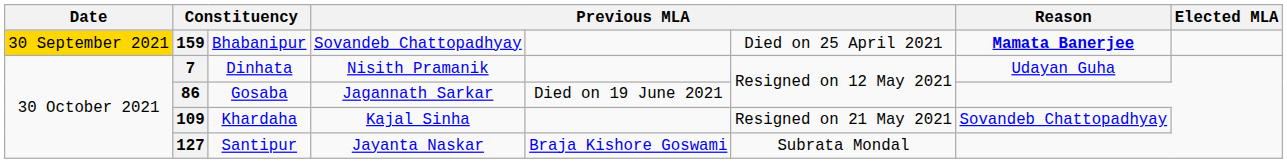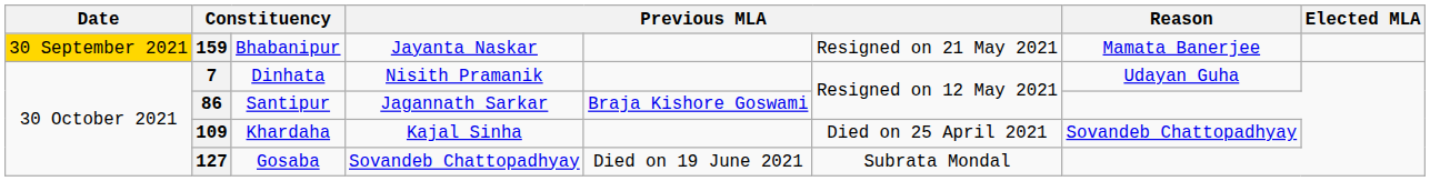159 | column 4: Sovandeb Chattopadhyay -> Jayanta Naskar
159 | column 6: Died on 25 April 2021 -> Resigned on 21 May 2021
159 | Reason: bold -> normal
86 | column 3: Gosaba -> Santipur
86 | column 5: Died on 19 June 2021 -> Braja Kishore Goswami
109 | column 6: Resigned on 21 May 2021 -> Died on 25 April 2021
127 | column 3: Santipur -> Gosaba
127 | column 4: Jayanta Naskar -> Sovandeb Chattopadhyay
127 | column 5: Braja Kishore Goswami -> Died on 19 June 2021
